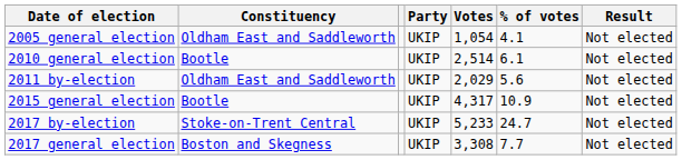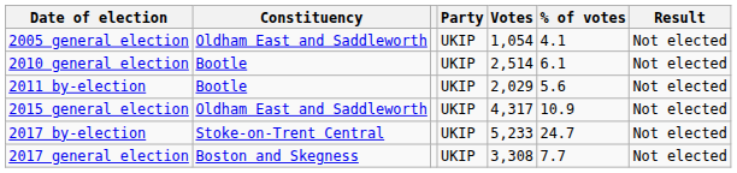2011 by-election | Constituency: Oldham East and Saddleworth -> Bootle
2015 general election | Constituency: Bootle -> Oldham East and Saddleworth
